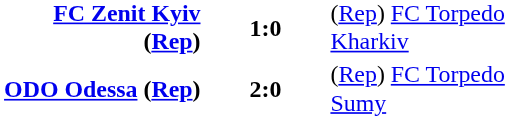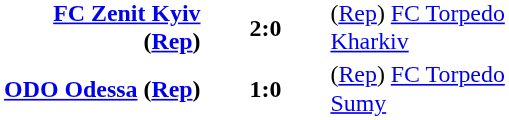FC Zenit Kyiv (Rep) | column 2: 1:0 -> 2:0
ODO Odessa (Rep) | column 2: 2:0 -> 1:0
